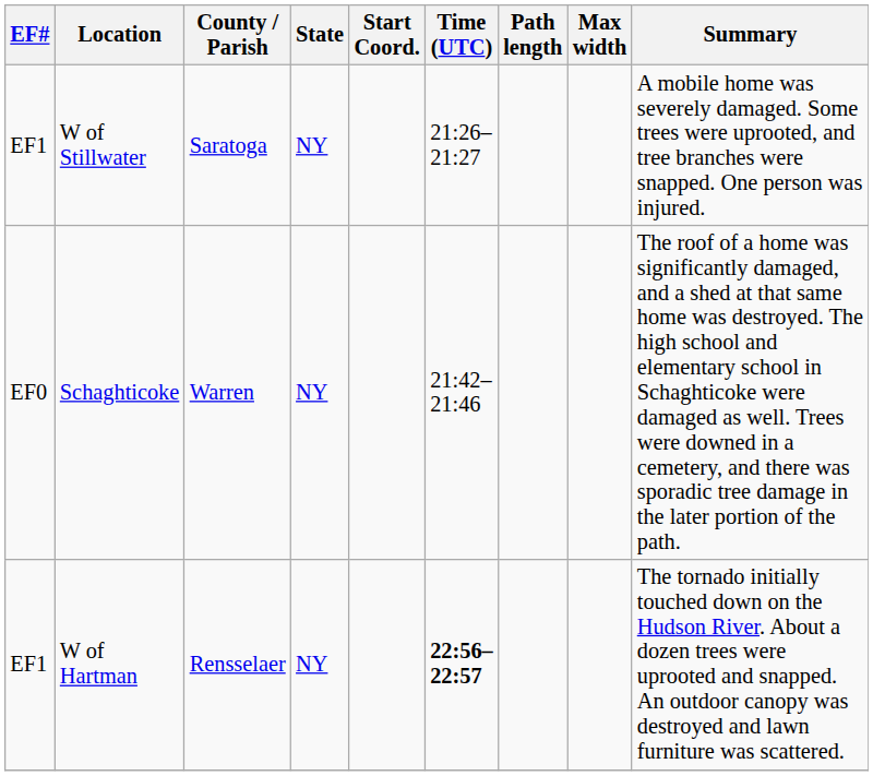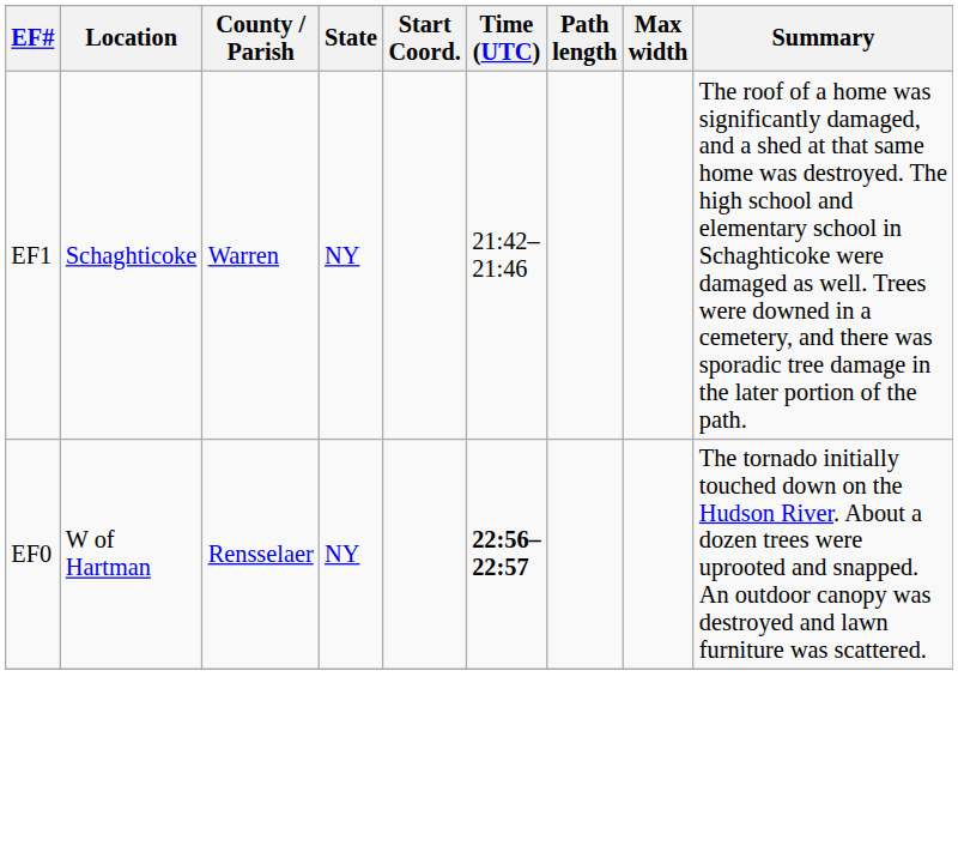- row: EF1 | W of Stillwater | Saratoga | NY | 21:26–21:27 | A mobile home was severely damaged. Some trees were uprooted, and tree branches were snapped. One person was injured.
Schaghticoke | EF#: EF0 -> EF1
W of Hartman | EF#: EF1 -> EF0
